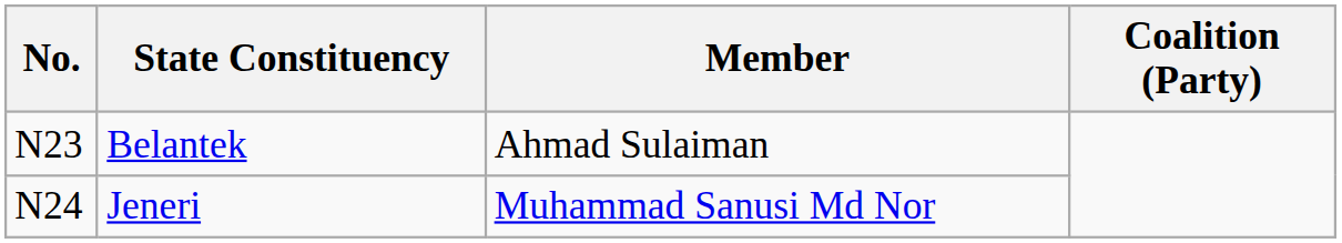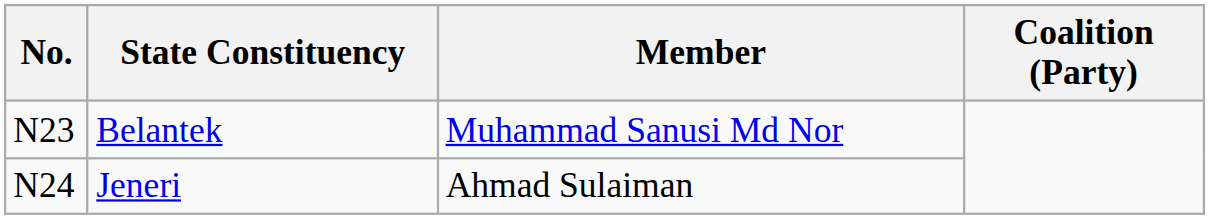Belantek | Member: Ahmad Sulaiman -> Muhammad Sanusi Md Nor
Jeneri | Member: Muhammad Sanusi Md Nor -> Ahmad Sulaiman
